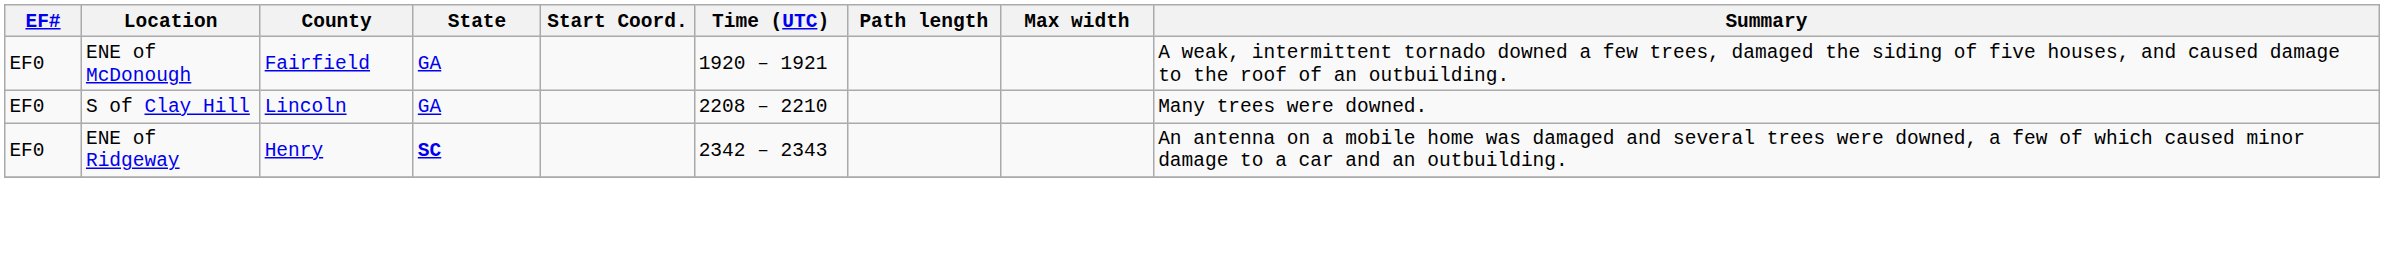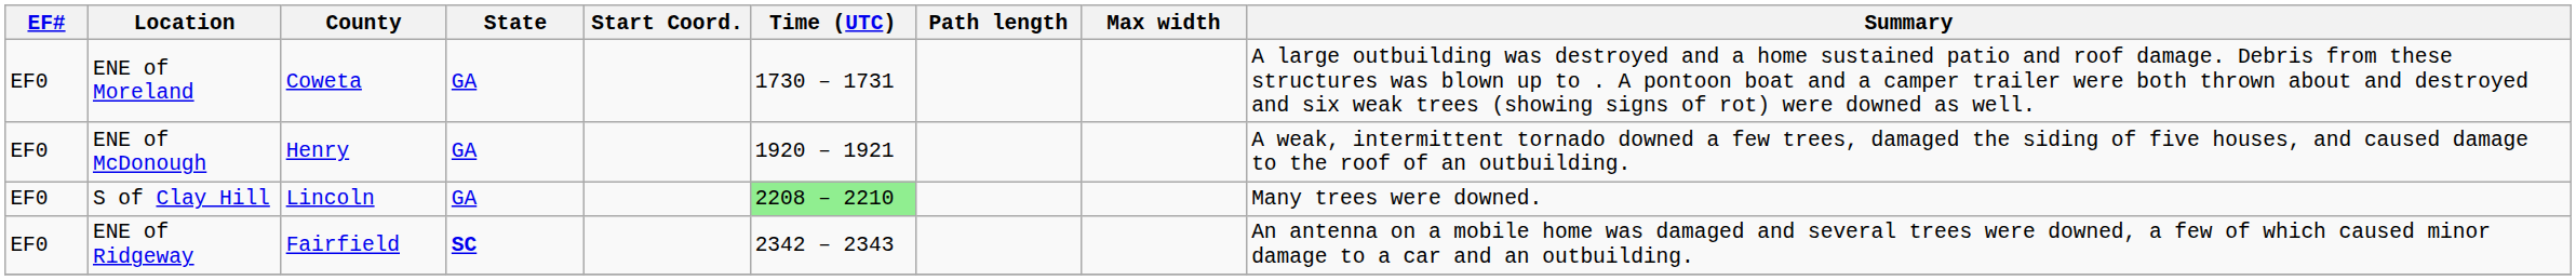+ row: EF0 | ENE of Moreland | Coweta | GA | 1730 – 1731 | A large outbuilding was destroyed and a home sustained patio and roof damage. Debris from these structures was blown up to . A pontoon boat and a camper trailer were both thrown about and destroyed and six weak trees (showing signs of rot) were downed as well.
ENE of McDonough | County: Fairfield -> Henry
S of Clay Hill | Time (UTC): no background -> lightgreen background
ENE of Ridgeway | County: Henry -> Fairfield
